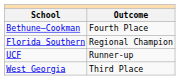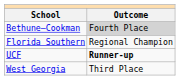Bethune–Cookman | Outcome: no background -> lightgrey background
UCF | Outcome: normal -> bold
